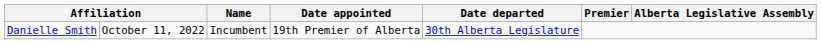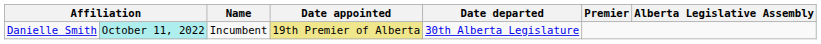Danielle Smith | column 2: no background -> paleturquoise background
Danielle Smith | Date appointed: no background -> khaki background
